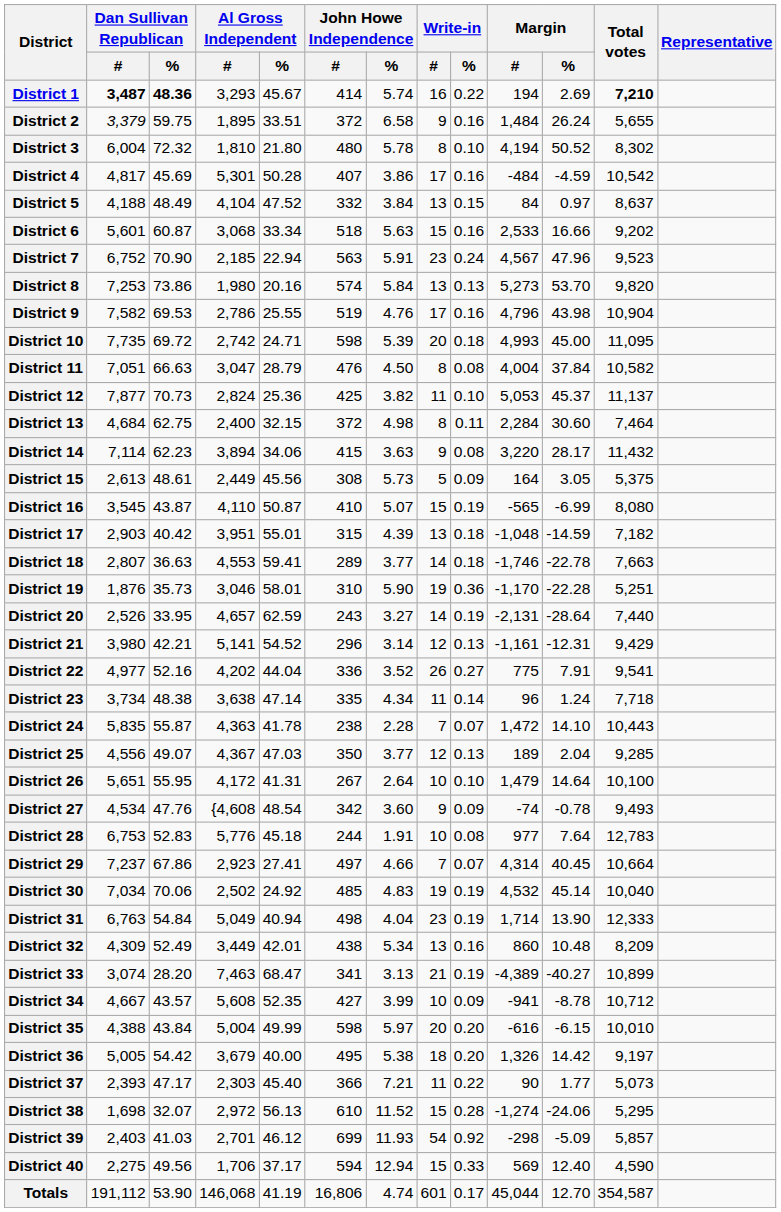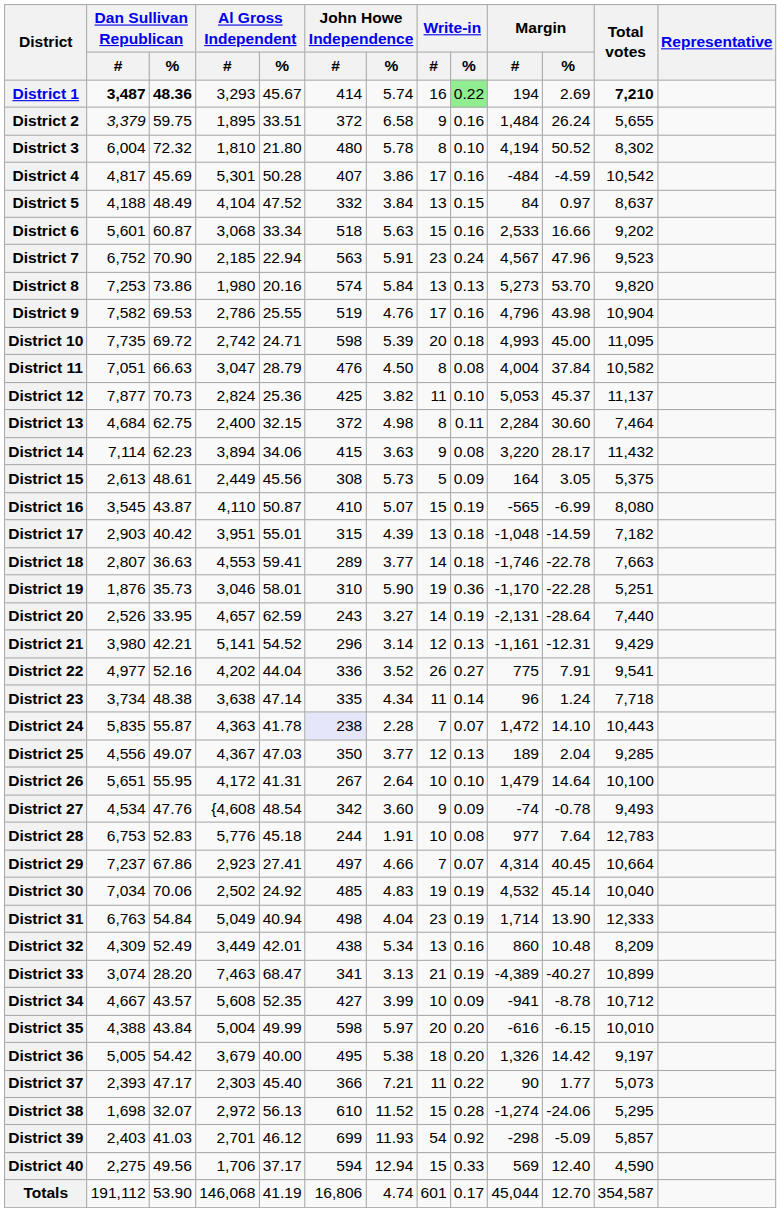District 1 | Write-in / %: no background -> lightgreen background
District 24 | John Howe Independence / #: no background -> lavender background
